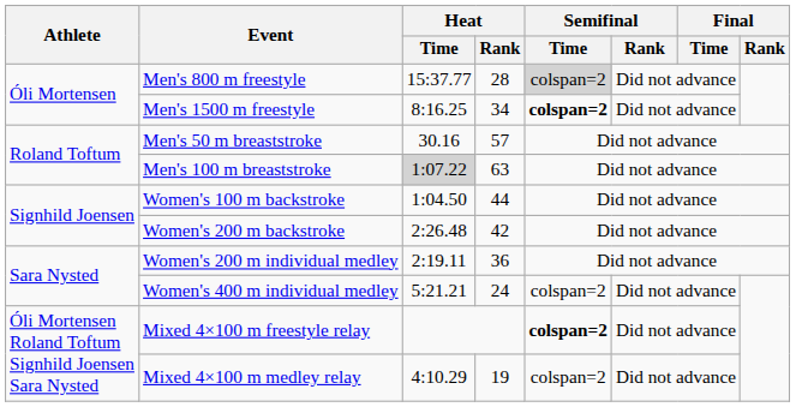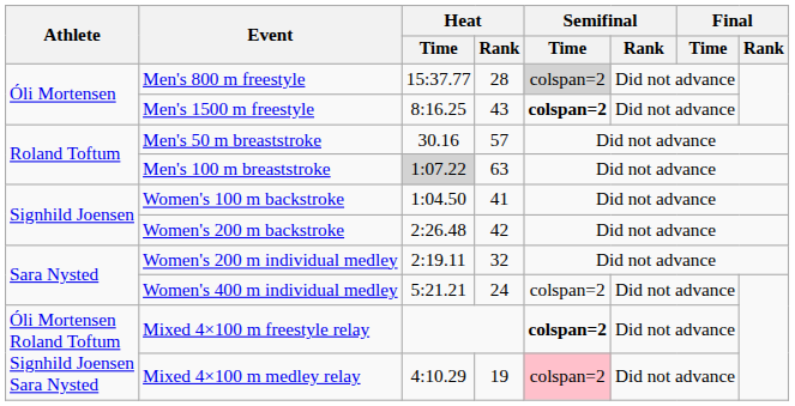Men's 1500 m freestyle | Heat / Rank: 34 -> 43
Women's 100 m backstroke | Heat / Rank: 44 -> 41
Women's 200 m individual medley | Heat / Rank: 36 -> 32
Mixed 4×100 m medley relay | Semifinal / Time: no background -> pink background
